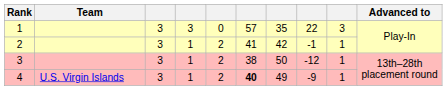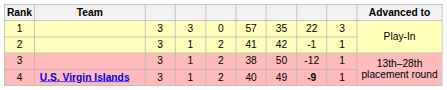4 | Team: normal -> bold
4 | column 6: bold -> normal
4 | column 8: normal -> bold
